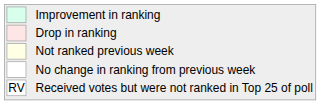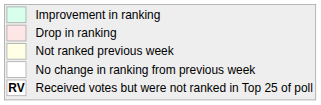Received votes but were not ranked in Top 25 of poll | column 1: normal -> bold
